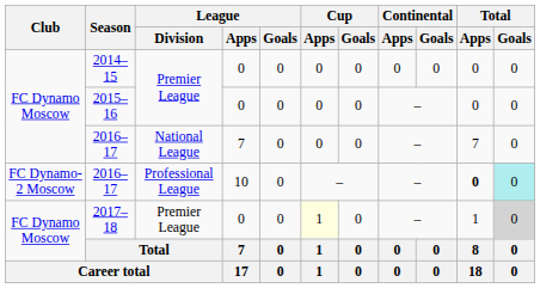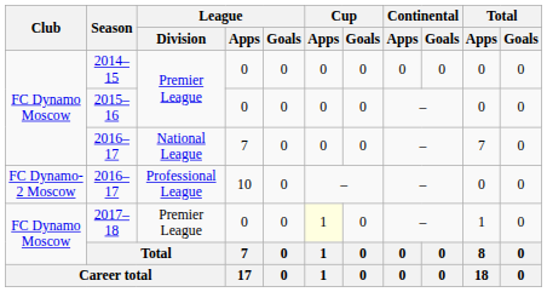2016–17 / Professional League | Total / Apps: bold -> normal
2016–17 / Professional League | Total / Goals: paleturquoise background -> no background
2017–18 | Total / Goals: lightgrey background -> no background
